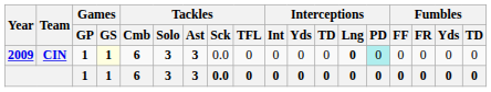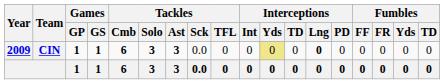CIN | Games / GS: lightyellow background -> no background
CIN | Interceptions / Yds: no background -> khaki background
CIN | Interceptions / PD: paleturquoise background -> no background
